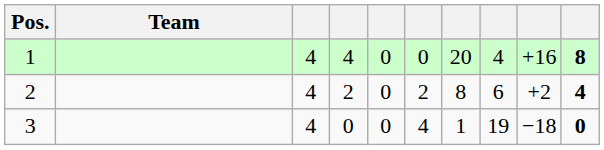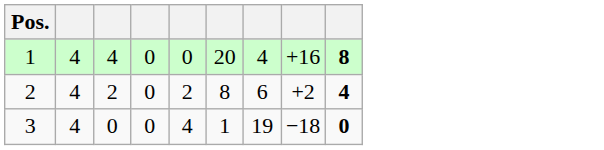- column: Team
